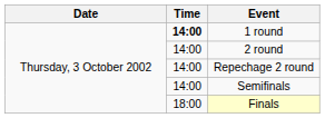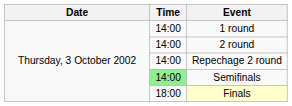1 round | Time: bold -> normal
Semifinals | Time: no background -> lightgreen background
